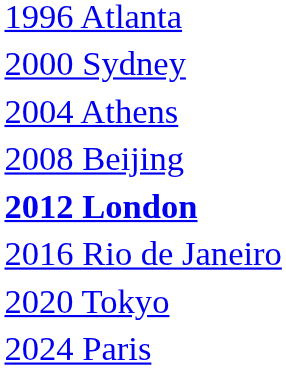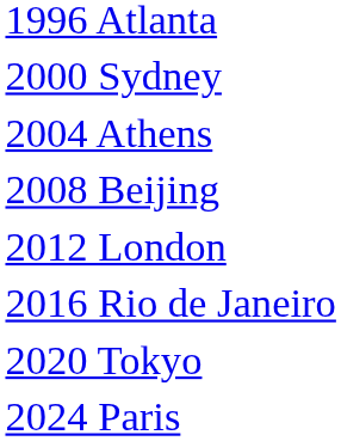2012 London | column 1: bold -> normal
